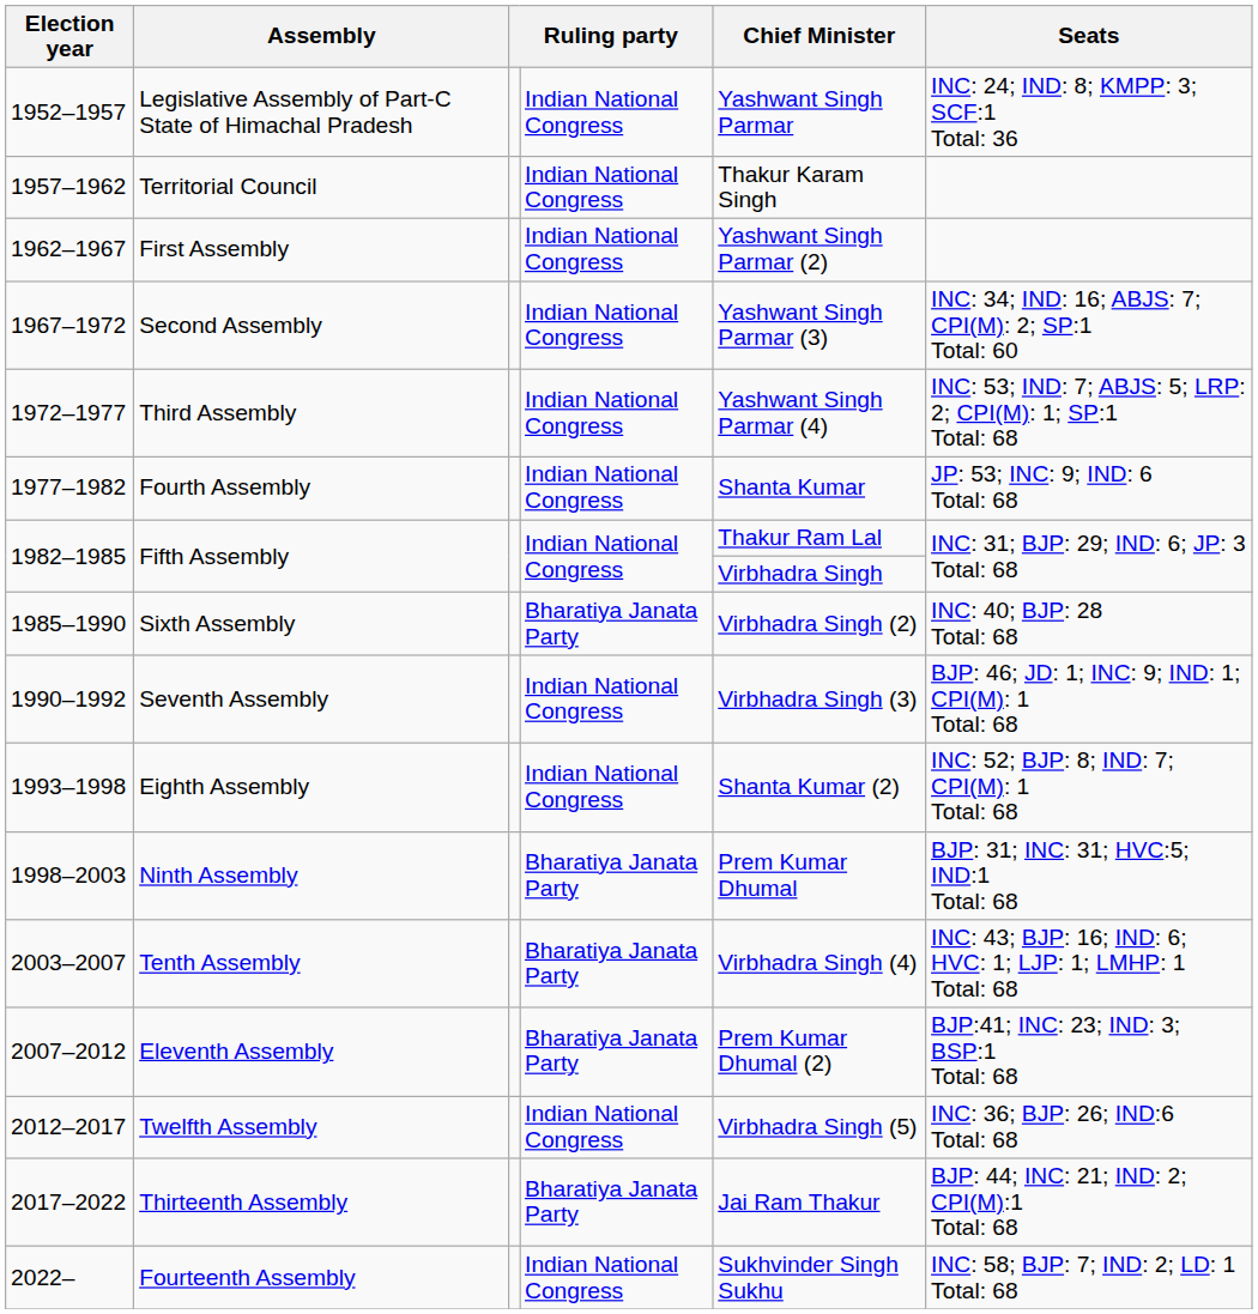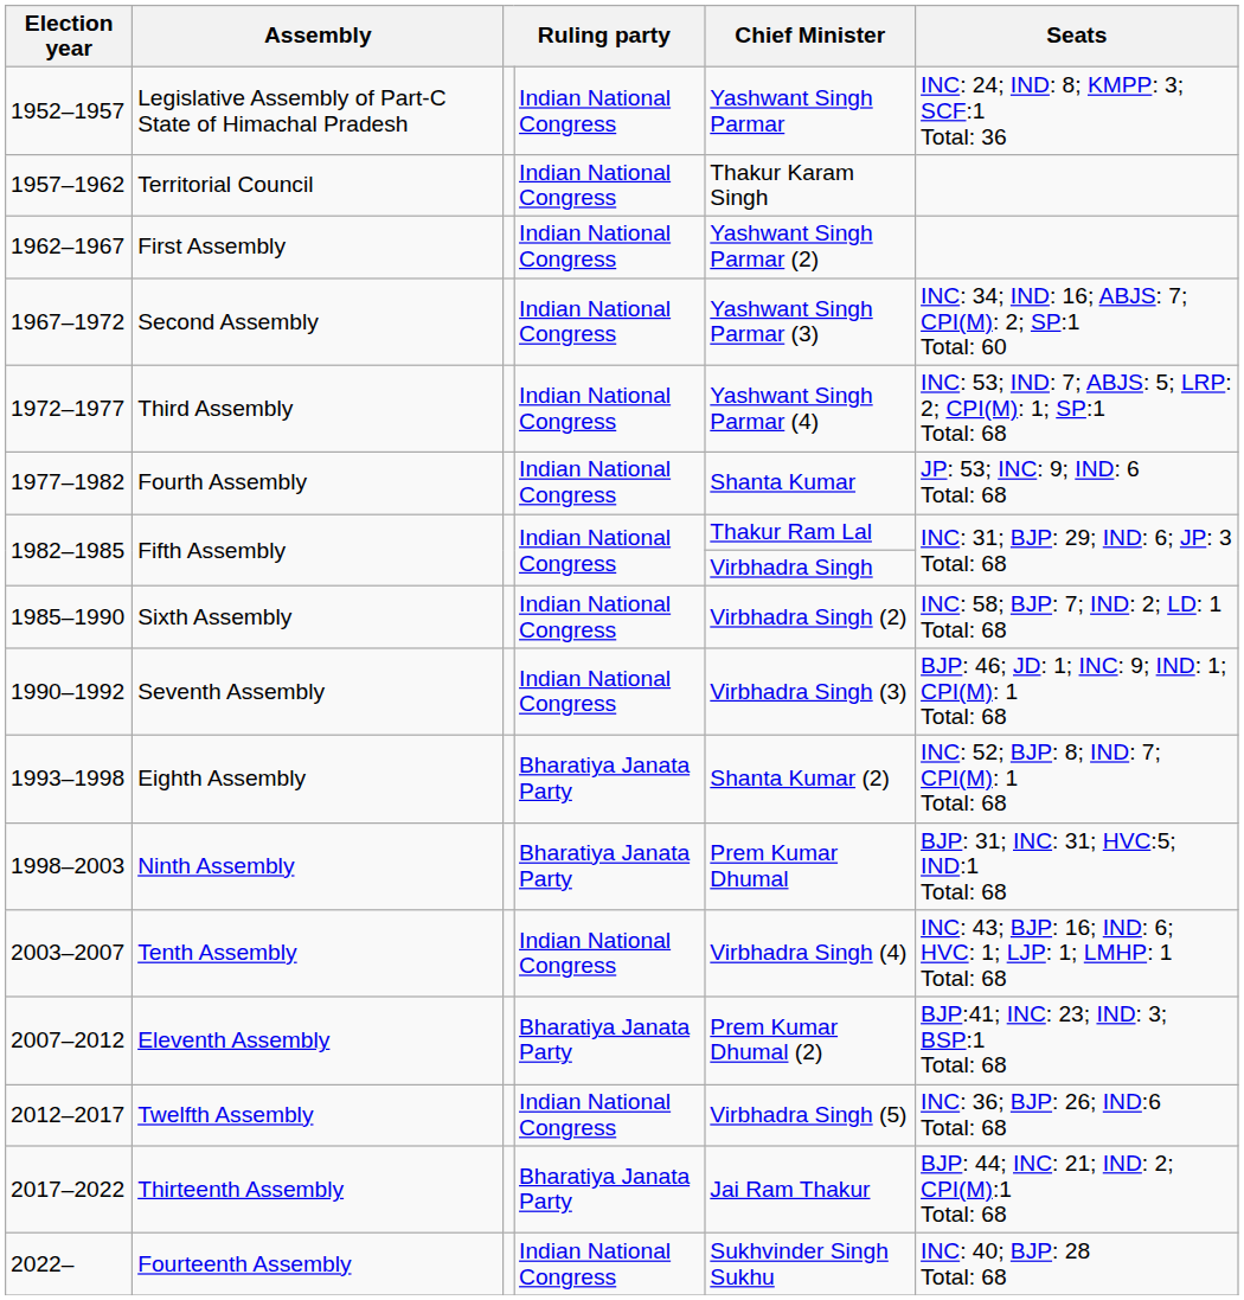Sixth Assembly | column 4: Bharatiya Janata Party -> Indian National Congress
Sixth Assembly | Seats: INC: 40; BJP: 28 Total: 68 -> INC: 58; BJP: 7; IND: 2; LD: 1 Total: 68
Eighth Assembly | column 4: Indian National Congress -> Bharatiya Janata Party
Tenth Assembly | column 4: Bharatiya Janata Party -> Indian National Congress
Fourteenth Assembly | Seats: INC: 58; BJP: 7; IND: 2; LD: 1 Total: 68 -> INC: 40; BJP: 28 Total: 68
